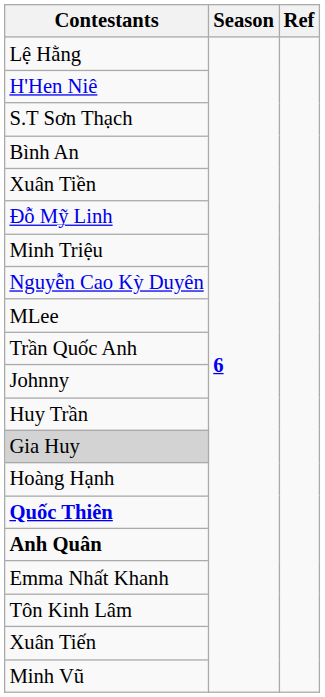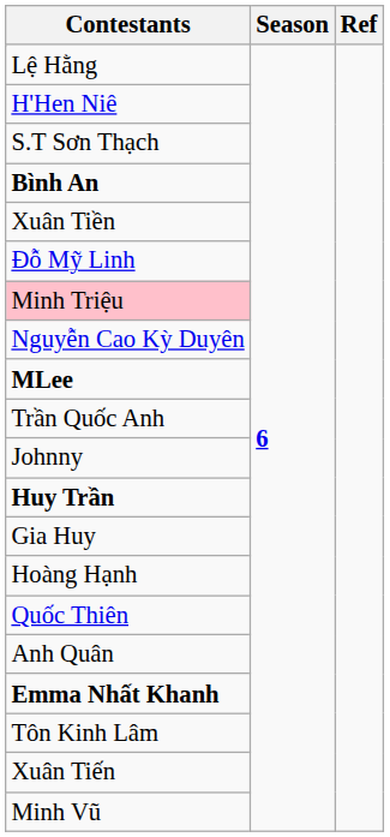Bình An | Contestants: normal -> bold
Minh Triệu | Contestants: no background -> pink background
MLee | Contestants: normal -> bold
Huy Trần | Contestants: normal -> bold
Gia Huy | Contestants: lightgrey background -> no background
Quốc Thiên | Contestants: bold -> normal
Anh Quân | Contestants: bold -> normal
Emma Nhất Khanh | Contestants: normal -> bold
